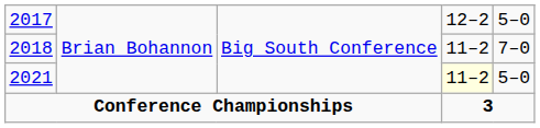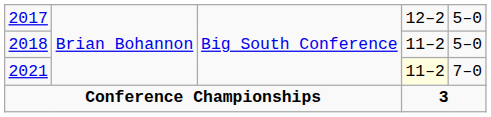2018 | column 5: 7–0 -> 5–0
2021 | column 5: 5–0 -> 7–0
